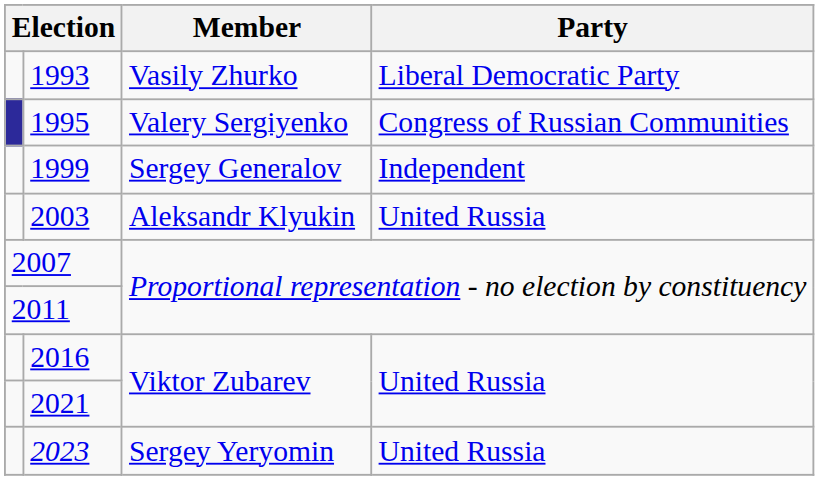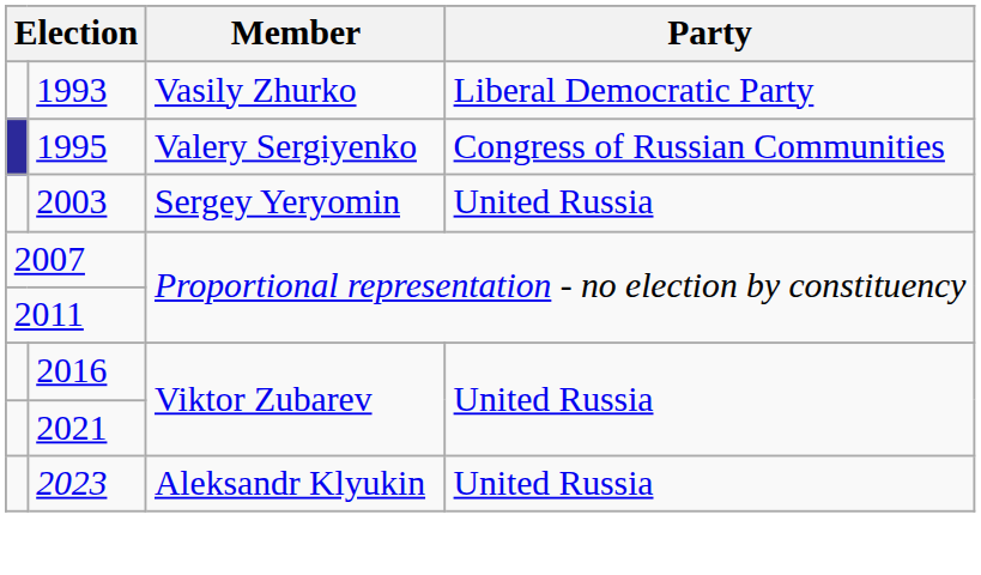- row: 1999 | Sergey Generalov | Independent
2003 | Member: Aleksandr Klyukin -> Sergey Yeryomin
2023 | Member: Sergey Yeryomin -> Aleksandr Klyukin
